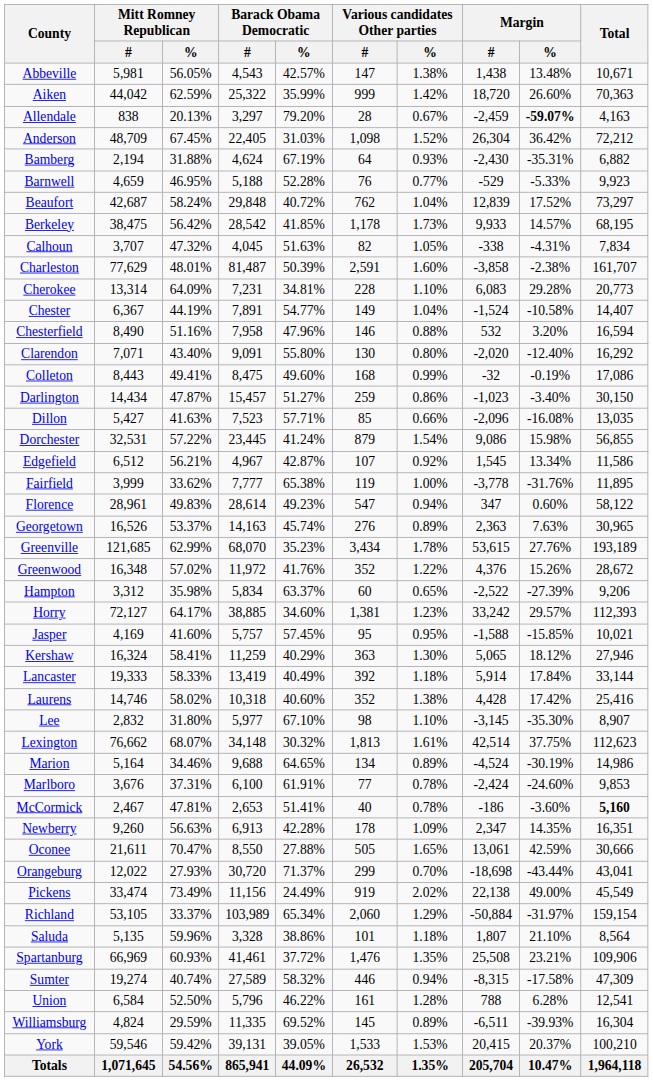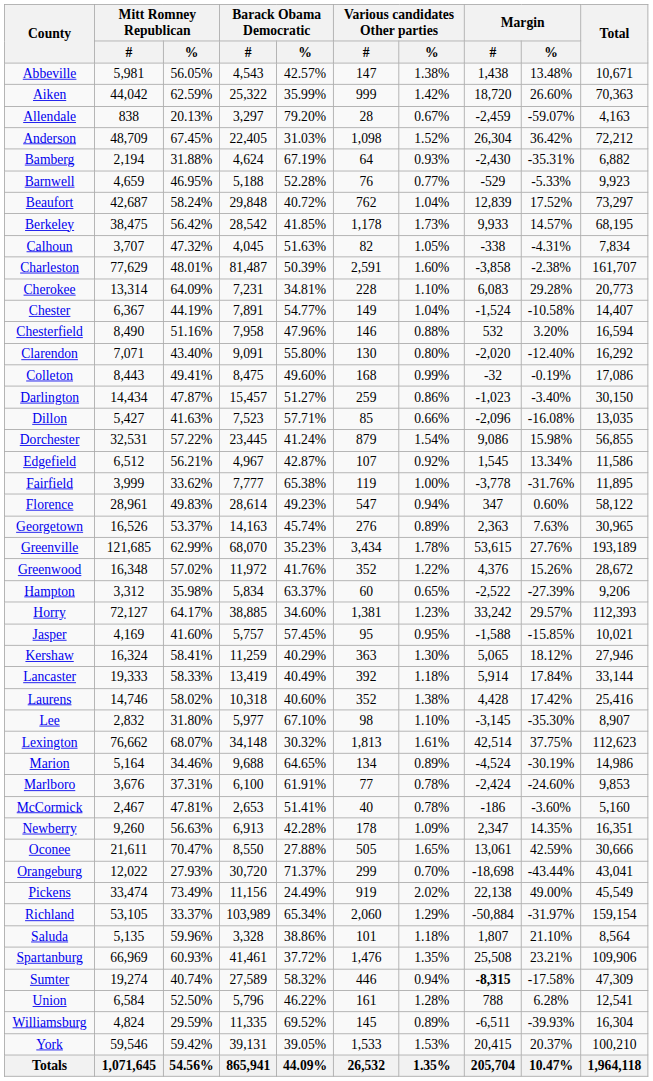Allendale | Margin / %: bold -> normal
McCormick | Total: bold -> normal
Sumter | Margin / #: normal -> bold
